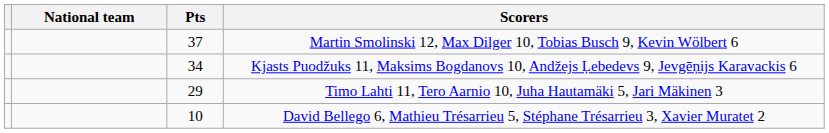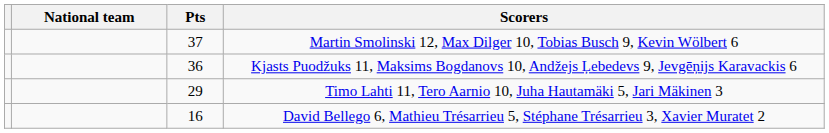row 3 | Pts: 34 -> 36
row 5 | Pts: 10 -> 16
